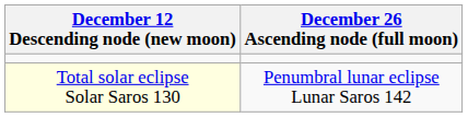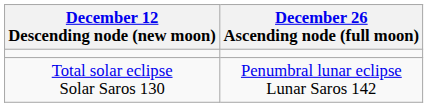row 3 | December 12 Descending node (new moon): lightyellow background -> no background
